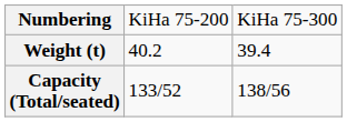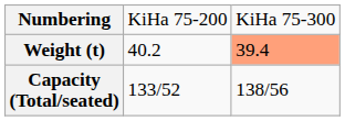Weight (t) | column 3: no background -> lightsalmon background
